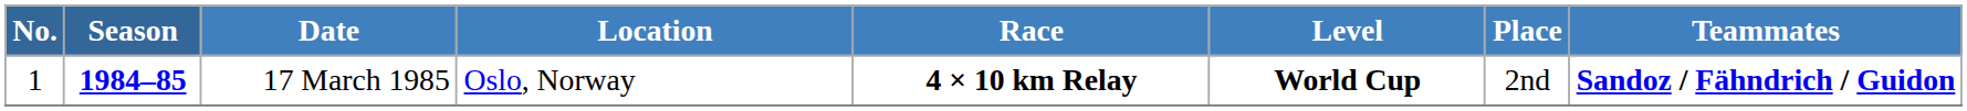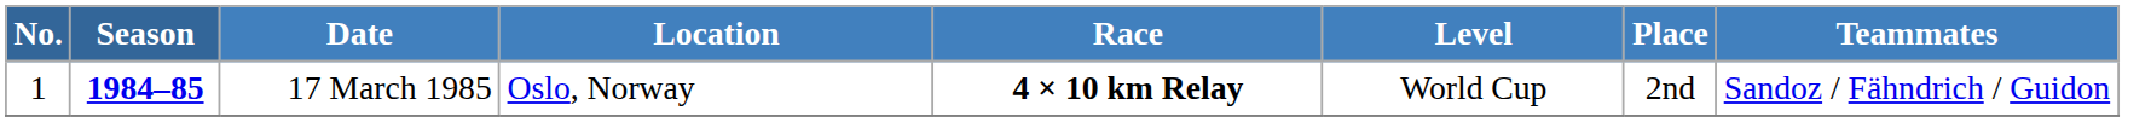17 March 1985 | Level: bold -> normal
17 March 1985 | Teammates: bold -> normal
